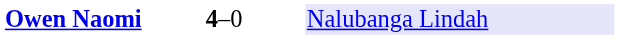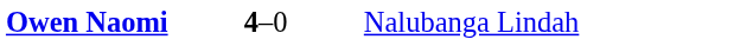Owen Naomi | column 3: lavender background -> no background
